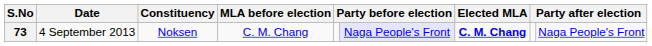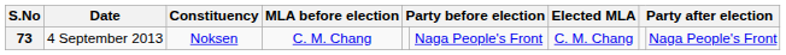73 | column 6: lavender background -> no background
73 | Elected MLA: bold -> normal
